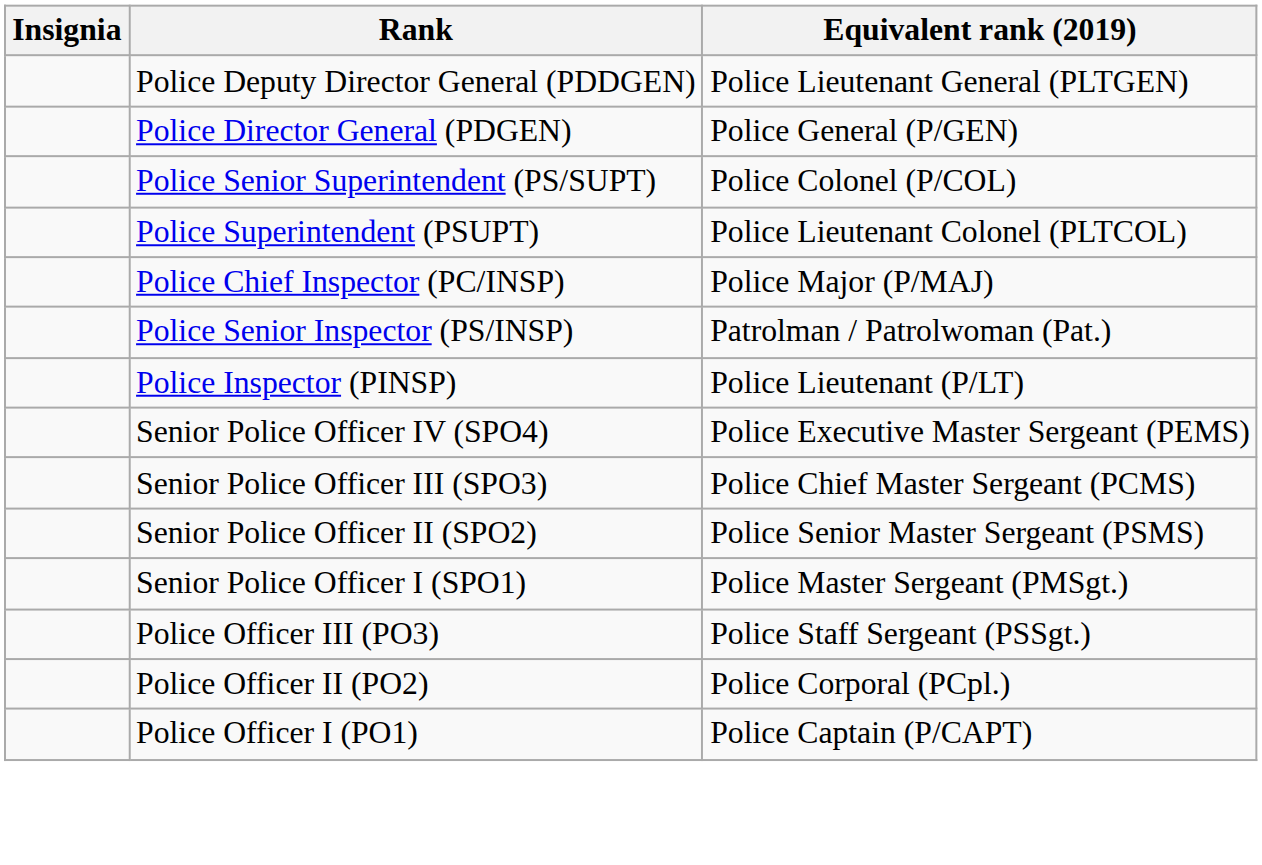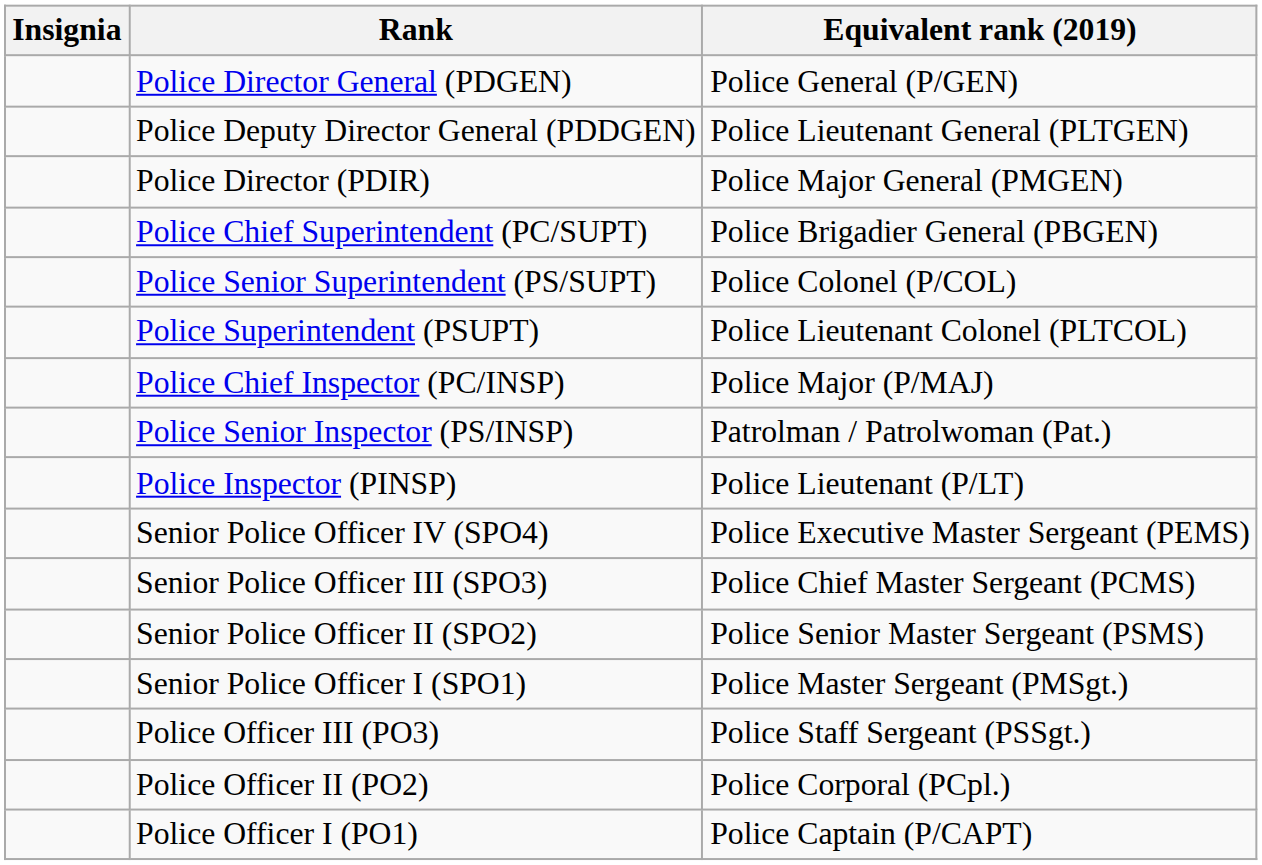rows swapped: Police Director General (PDGEN) <-> Police Deputy Director General (PDDGEN)
+ row: Police Director (PDIR) | Police Major General (PMGEN)
+ row: Police Chief Superintendent (PC/SUPT) | Police Brigadier General (PBGEN)
